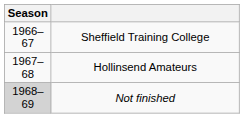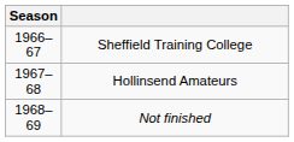Not finished | Season: lightgrey background -> no background
